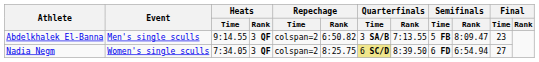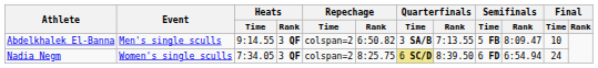Abdelkhalek El-Banna | Final / Time: 23 -> 10
Nadia Negm | Final / Time: 27 -> 24
